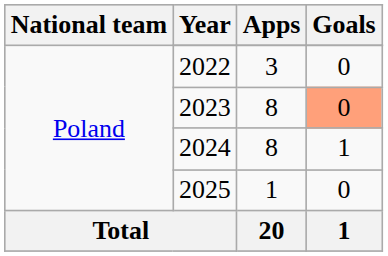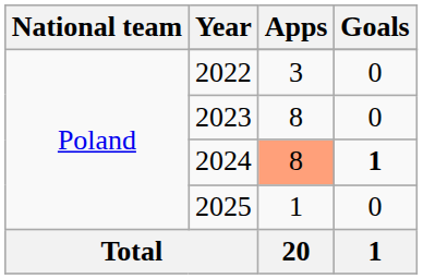2023 | Goals: lightsalmon background -> no background
2024 | Apps: no background -> lightsalmon background
2024 | Goals: normal -> bold
